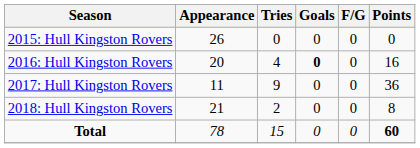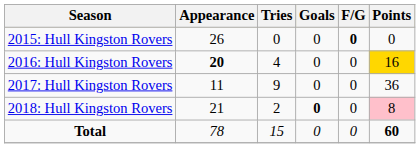2015: Hull Kingston Rovers | F/G: normal -> bold
2016: Hull Kingston Rovers | Appearance: normal -> bold
2016: Hull Kingston Rovers | Goals: bold -> normal
2016: Hull Kingston Rovers | Points: no background -> gold background
2018: Hull Kingston Rovers | Goals: normal -> bold
2018: Hull Kingston Rovers | Points: no background -> pink background
